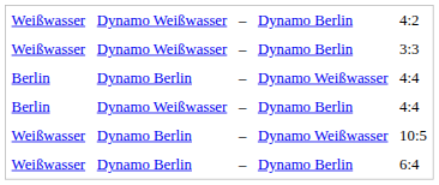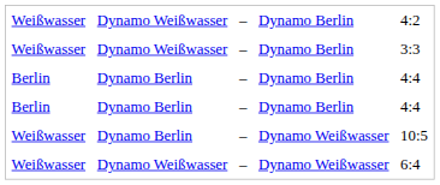row 3 | column 4: Dynamo Weißwasser -> Dynamo Berlin
row 4 | column 2: Dynamo Weißwasser -> Dynamo Berlin
row 6 | column 2: Dynamo Berlin -> Dynamo Weißwasser
row 6 | column 4: Dynamo Berlin -> Dynamo Weißwasser
